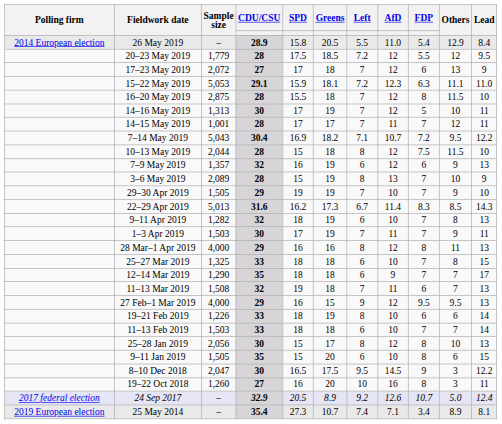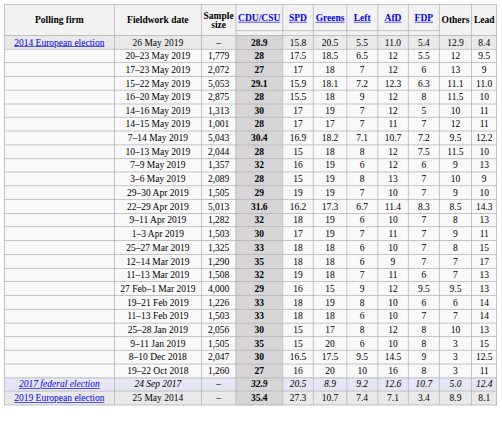20–23 May 2019 | Left: 7.2 -> 6.5
16–20 May 2019 | Left: 7 -> 9
- row: 28 Mar–1 Apr 2019 | 4,000 | 29 | 16 | 16 | 8 | 12 | 8 | 11 | 13
9–11 Jan 2019 | Others: 6 -> 3
8–10 Dec 2018 | Lead: 12.2 -> 12.5
